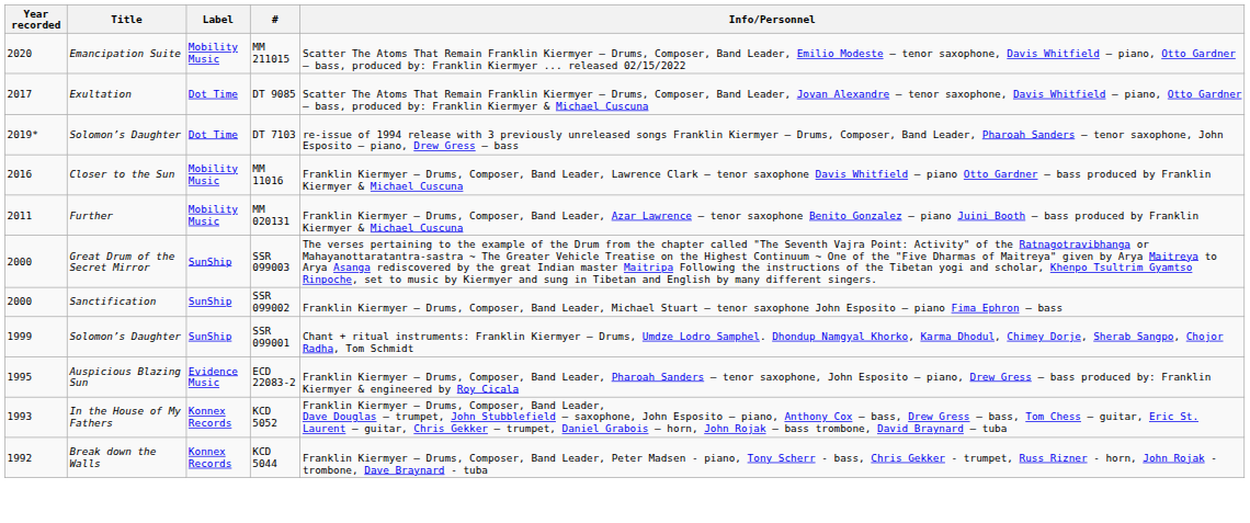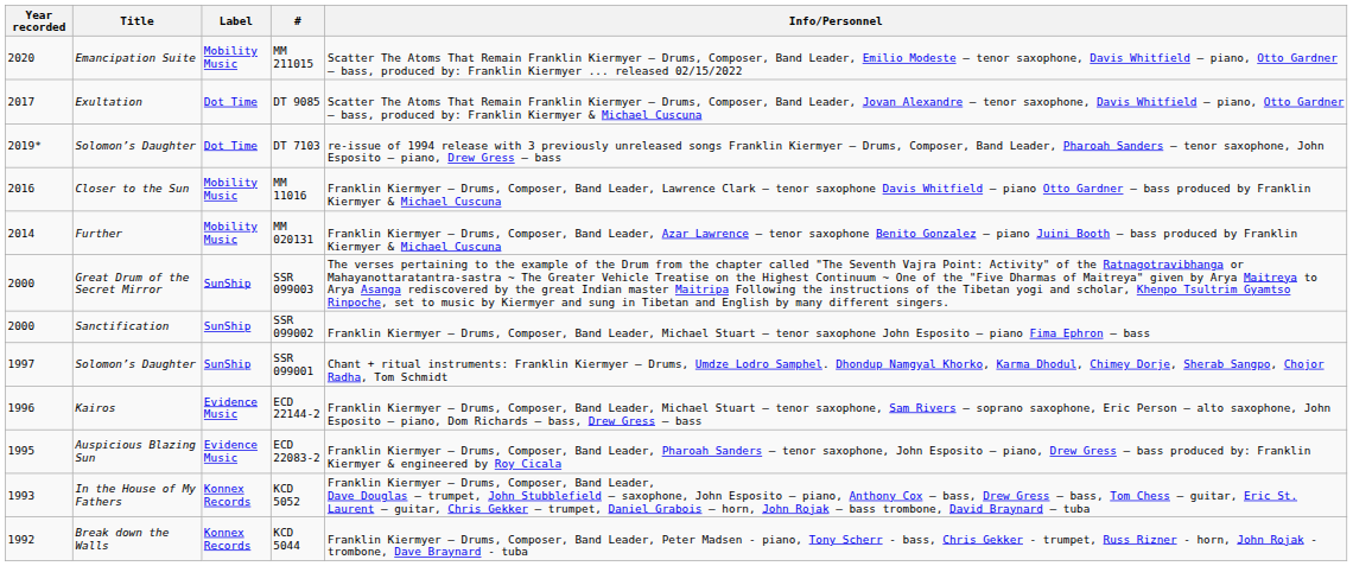MM 020131 | Year recorded: 2011 -> 2014
SSR 099001 | Year recorded: 1999 -> 1997
+ row: 1996 | Kairos | Evidence Music | ECD 22144-2 | Franklin Kiermyer – Drums, Composer, Band Leader, Michael Stuart – tenor saxophone, Sam Rivers – soprano saxophone, Eric Person – alto saxophone, John Esposito – piano, Dom Richards – bass, Drew Gress – bass
